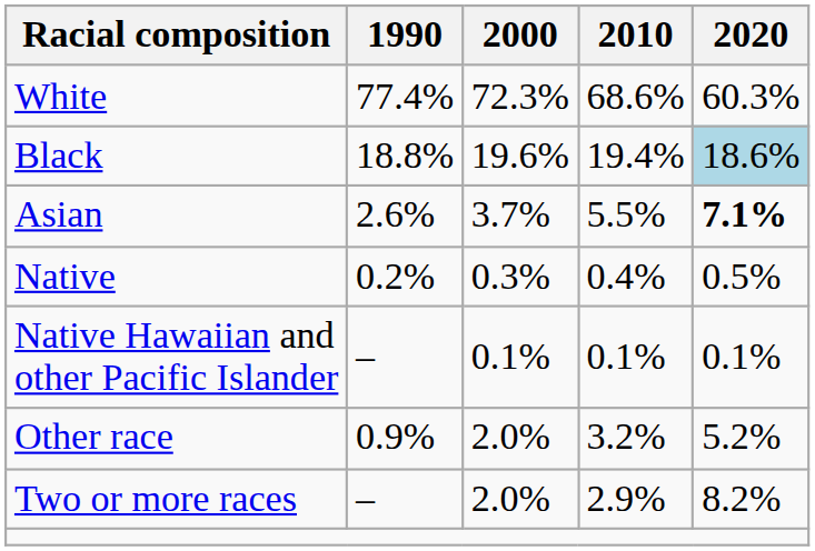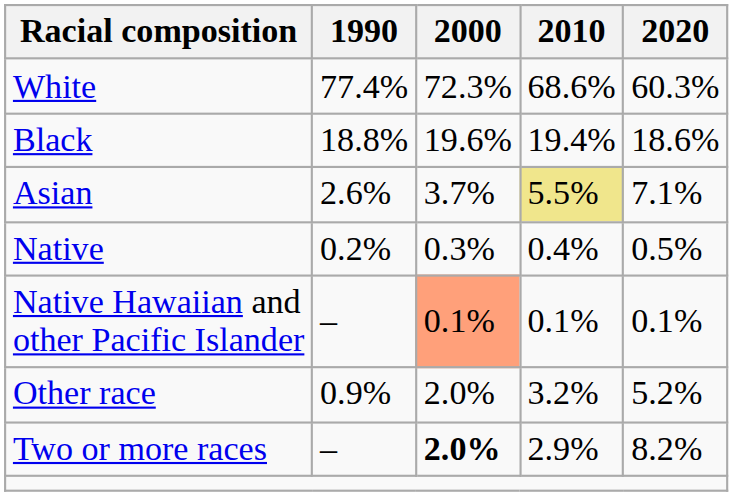Black | 2020: lightblue background -> no background
Asian | 2010: no background -> khaki background
Asian | 2020: bold -> normal
Native Hawaiian and other Pacific Islander | 2000: no background -> lightsalmon background
Two or more races | 2000: normal -> bold
